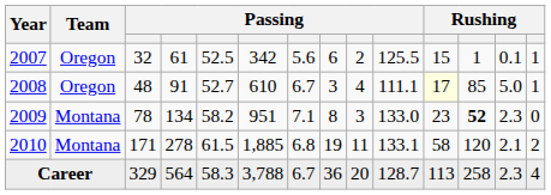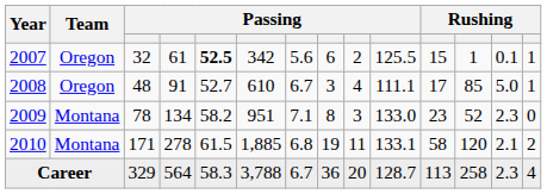2007 | column 5: normal -> bold
2008 | column 11: lightyellow background -> no background
2009 | column 12: bold -> normal
